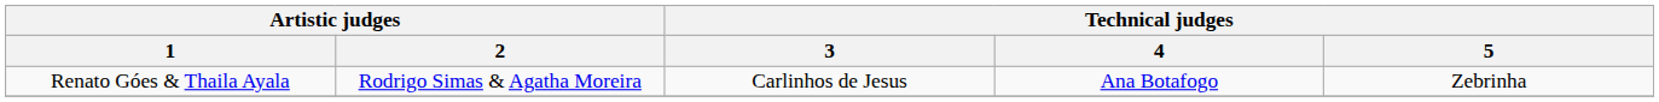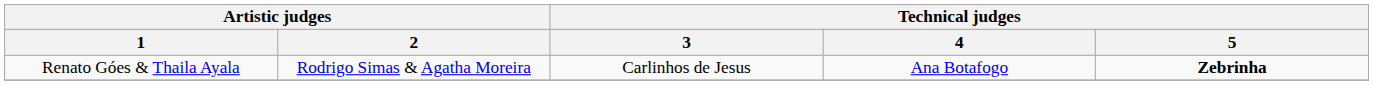Renato Góes & Thaila Ayala | Technical judges / 5: normal -> bold
